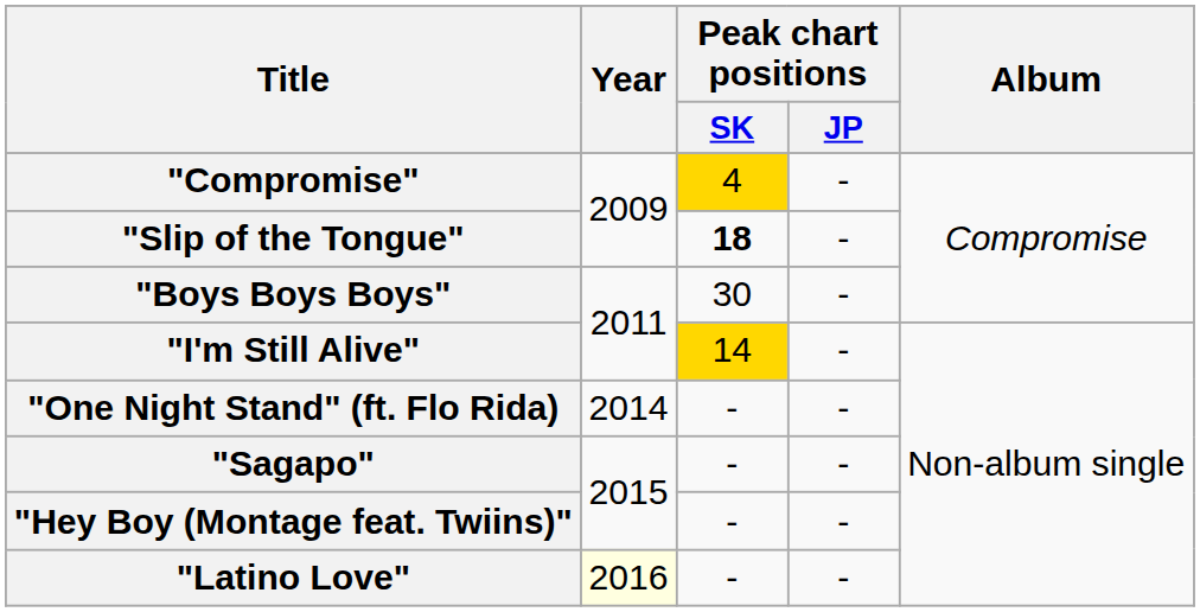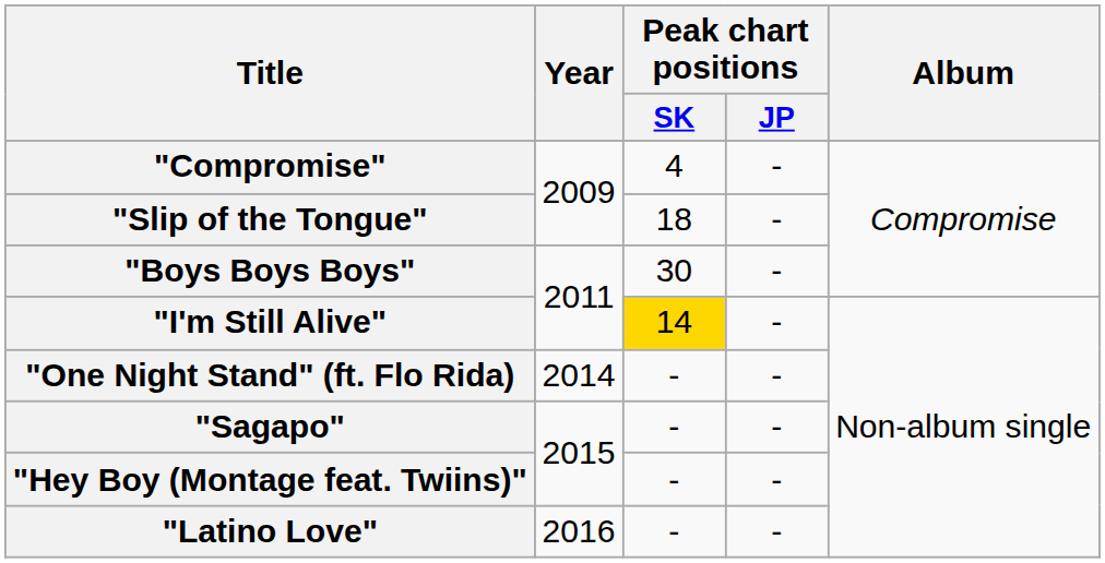"Compromise" | Peak chart positions / SK: gold background -> no background
"Slip of the Tongue" | Peak chart positions / SK: bold -> normal
"Latino Love" | Year: lightyellow background -> no background
